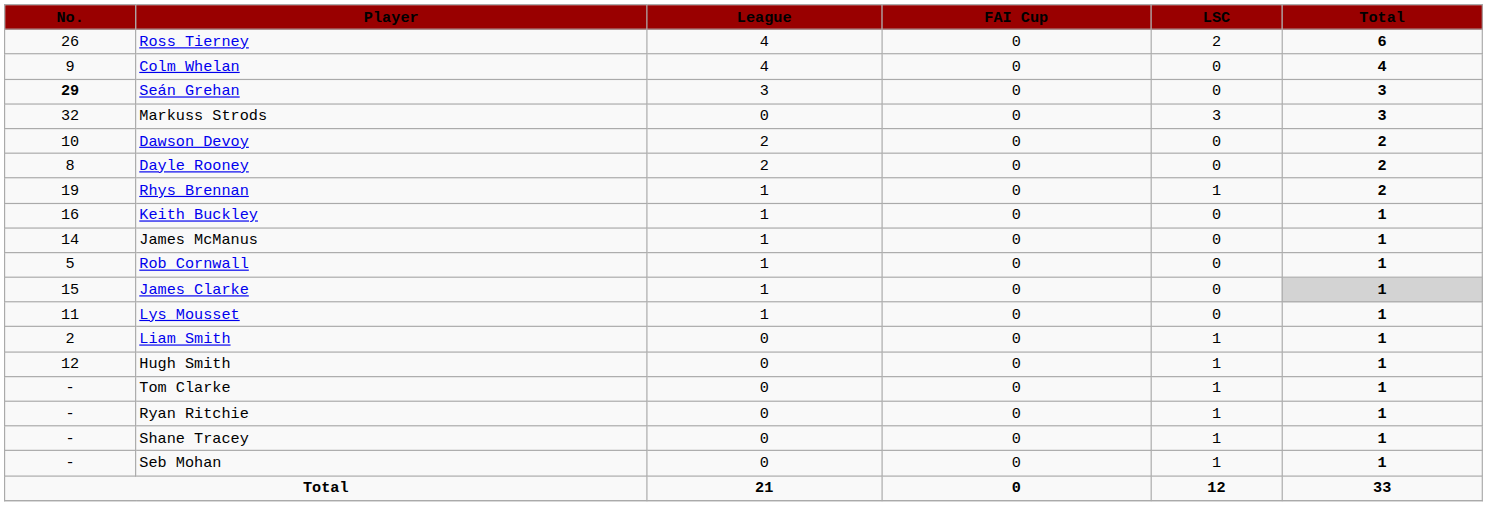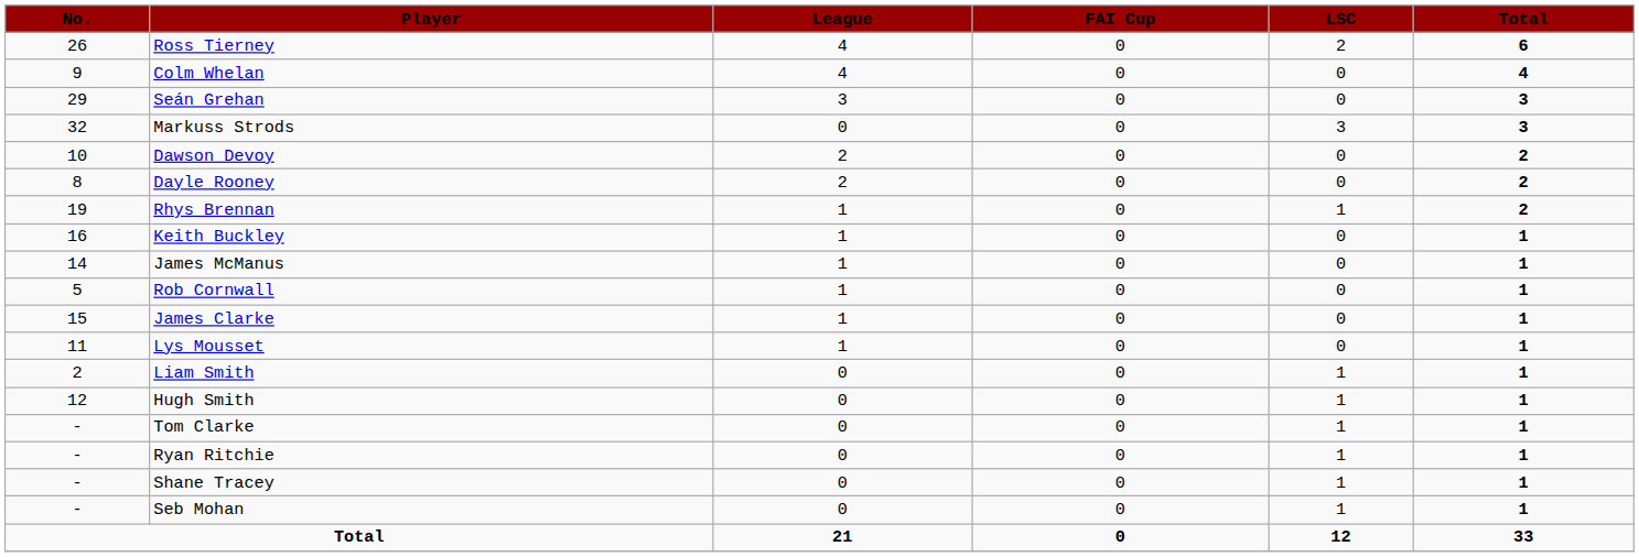Seán Grehan | No.: bold -> normal
James Clarke | Total: lightgrey background -> no background
